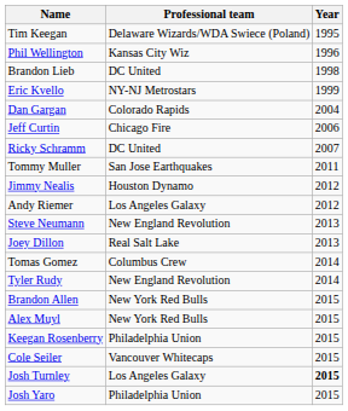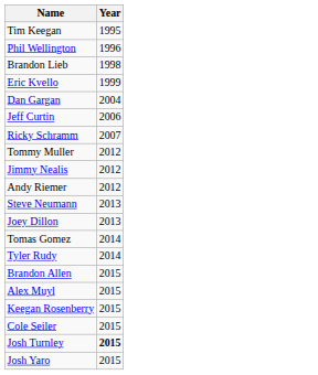- column: Professional team | Delaware Wizards/WDA Swiece (Poland) | Kansas City Wiz | DC United | NY-NJ Metrostars | Colorado Rapids | Chicago Fire | DC United | San Jose Earthquakes | Houston Dynamo | Los Angeles Galaxy | New England Revolution | Real Salt Lake | Columbus Crew | New England Revolution | New York Red Bulls | New York Red Bulls | Philadelphia Union | Vancouver Whitecaps | Los Angeles Galaxy | Philadelphia Union
Tommy Muller | Year: 2011 -> 2012
